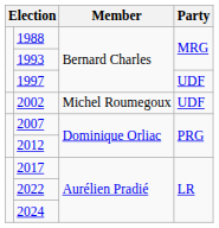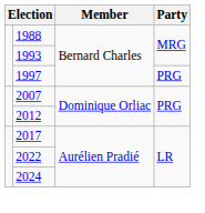1997 | Party: UDF -> PRG
- row: 2002 | Michel Roumegoux | UDF
